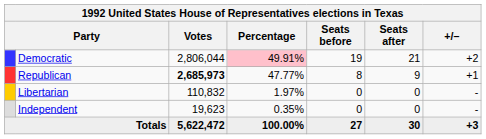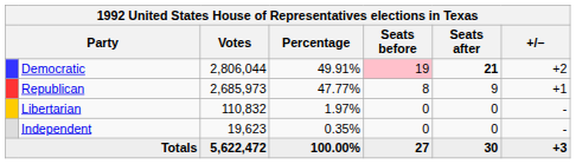Democratic | Percentage: pink background -> no background
Democratic | Seats before: no background -> pink background
Democratic | Seats after: normal -> bold
Republican | Votes: bold -> normal
